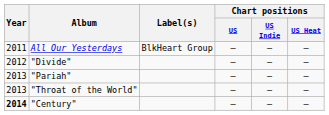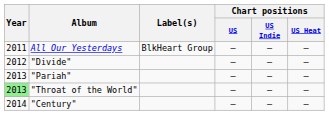"Throat of the World" | Year: no background -> lightgreen background
"Century" | Year: bold -> normal
